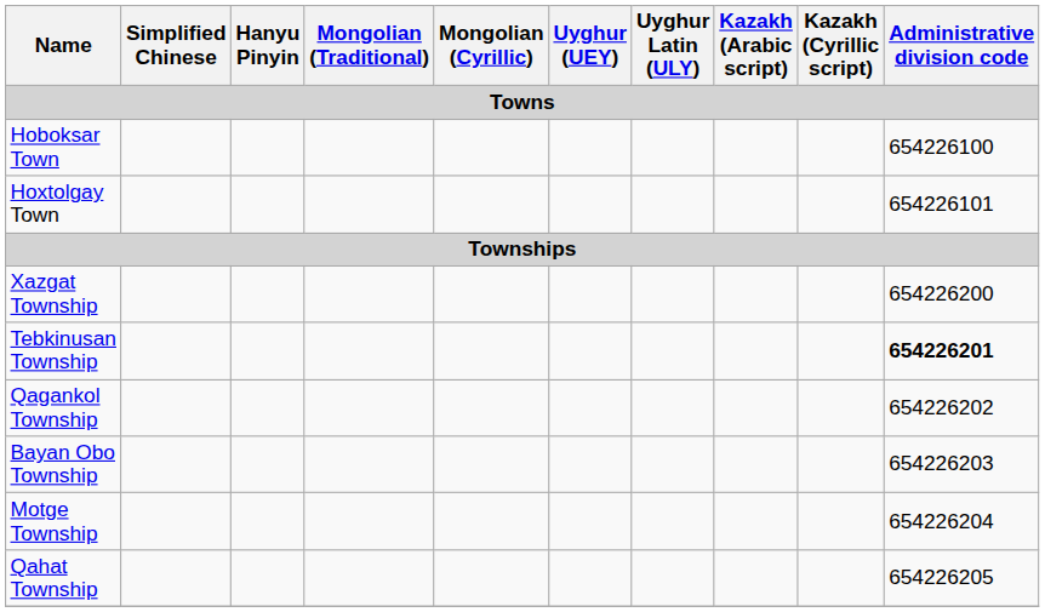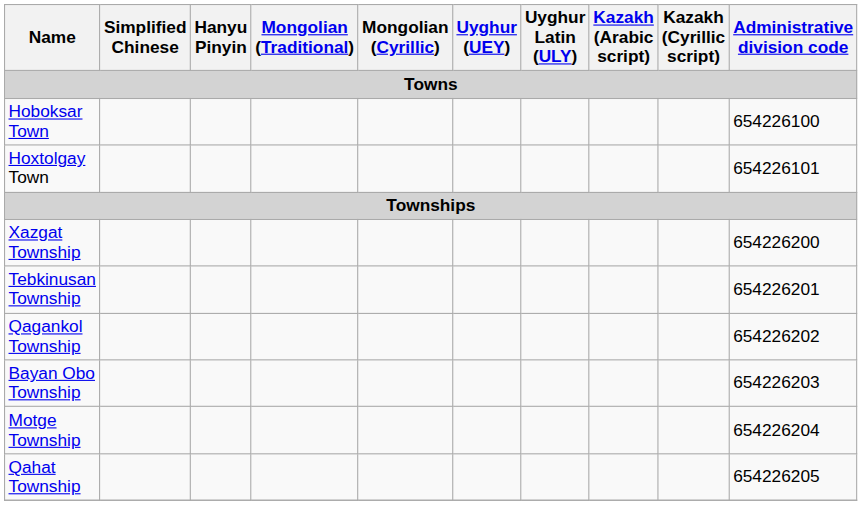Tebkinusan Township | Administrative division code: bold -> normal
